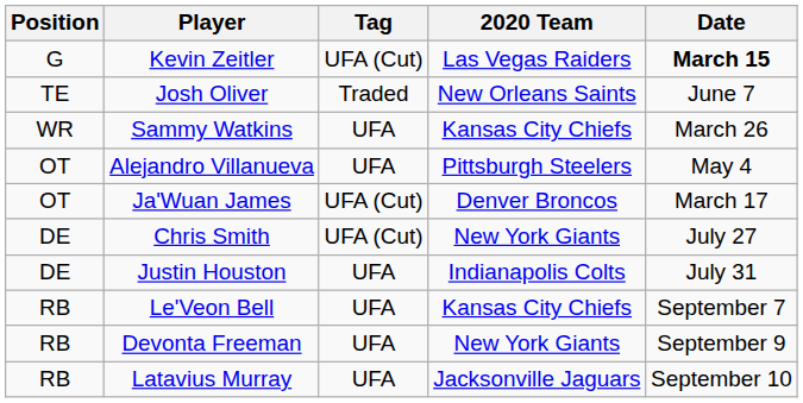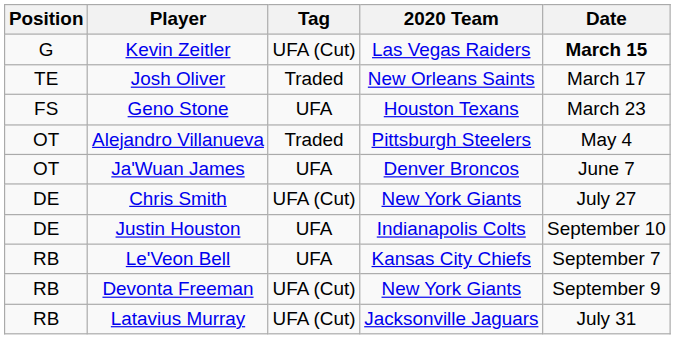Josh Oliver | Date: June 7 -> March 17
+ row: FS | Geno Stone | UFA | Houston Texans | March 23
- row: WR | Sammy Watkins | UFA | Kansas City Chiefs | March 26
Alejandro Villanueva | Tag: UFA -> Traded
Ja'Wuan James | Tag: UFA (Cut) -> UFA
Ja'Wuan James | Date: March 17 -> June 7
Justin Houston | Date: July 31 -> September 10
Devonta Freeman | Tag: UFA -> UFA (Cut)
Latavius Murray | Tag: UFA -> UFA (Cut)
Latavius Murray | Date: September 10 -> July 31
